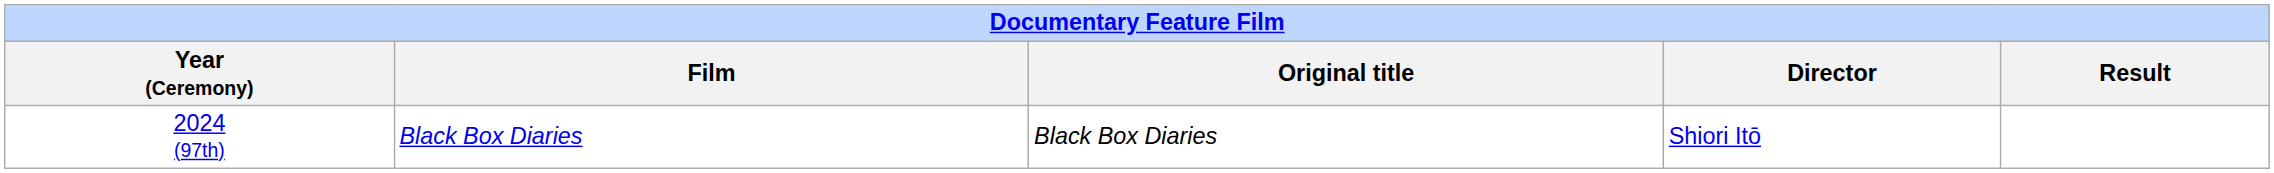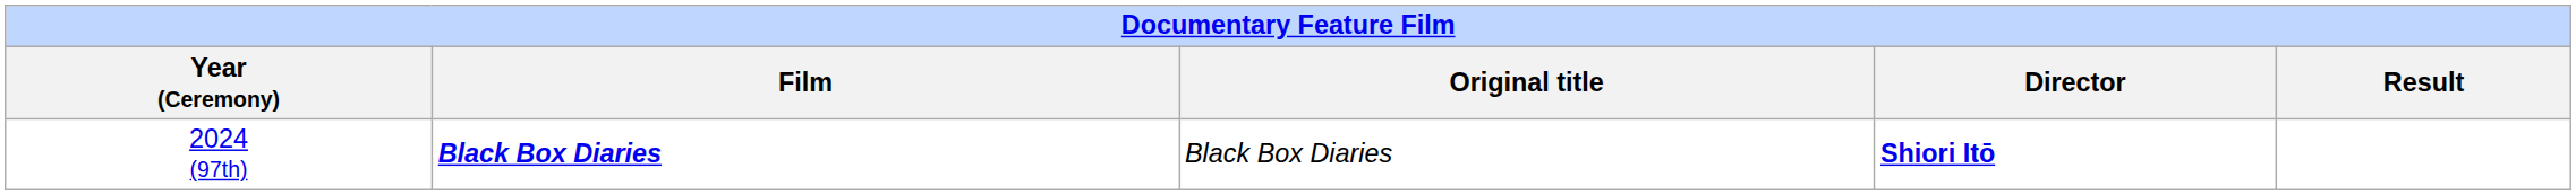2024 (97th) | Film: normal -> bold
2024 (97th) | Director: normal -> bold
